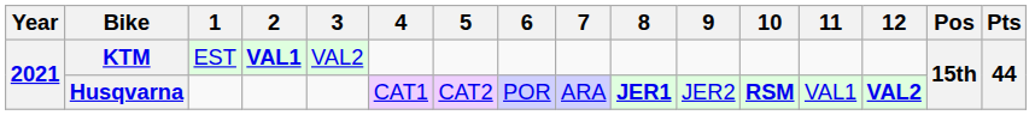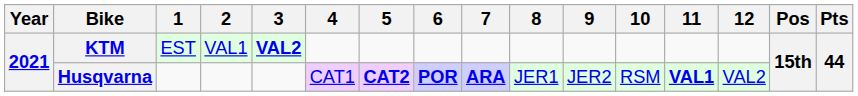KTM | 2: bold -> normal
KTM | 3: normal -> bold
Husqvarna | 5: normal -> bold
Husqvarna | 6: normal -> bold
Husqvarna | 7: normal -> bold
Husqvarna | 8: bold -> normal
Husqvarna | 10: bold -> normal
Husqvarna | 11: normal -> bold
Husqvarna | 12: bold -> normal
